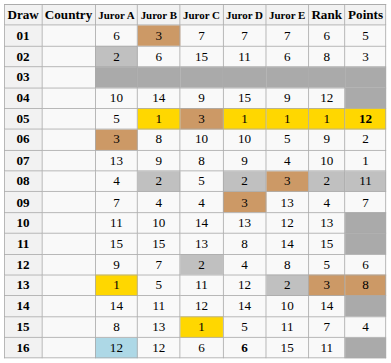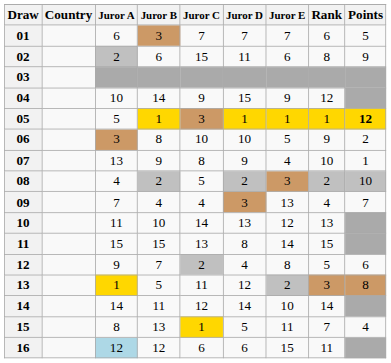02 | Points: 3 -> 9
08 | Points: 11 -> 10
16 | Juror D: bold -> normal
